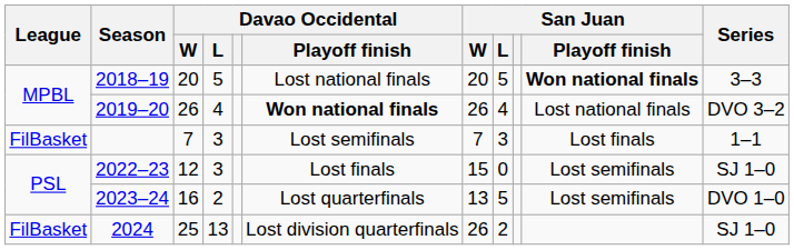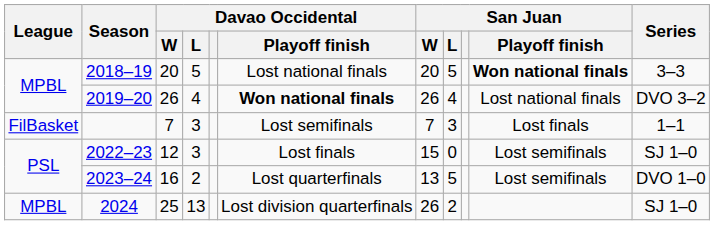2024 | League: FilBasket -> MPBL
